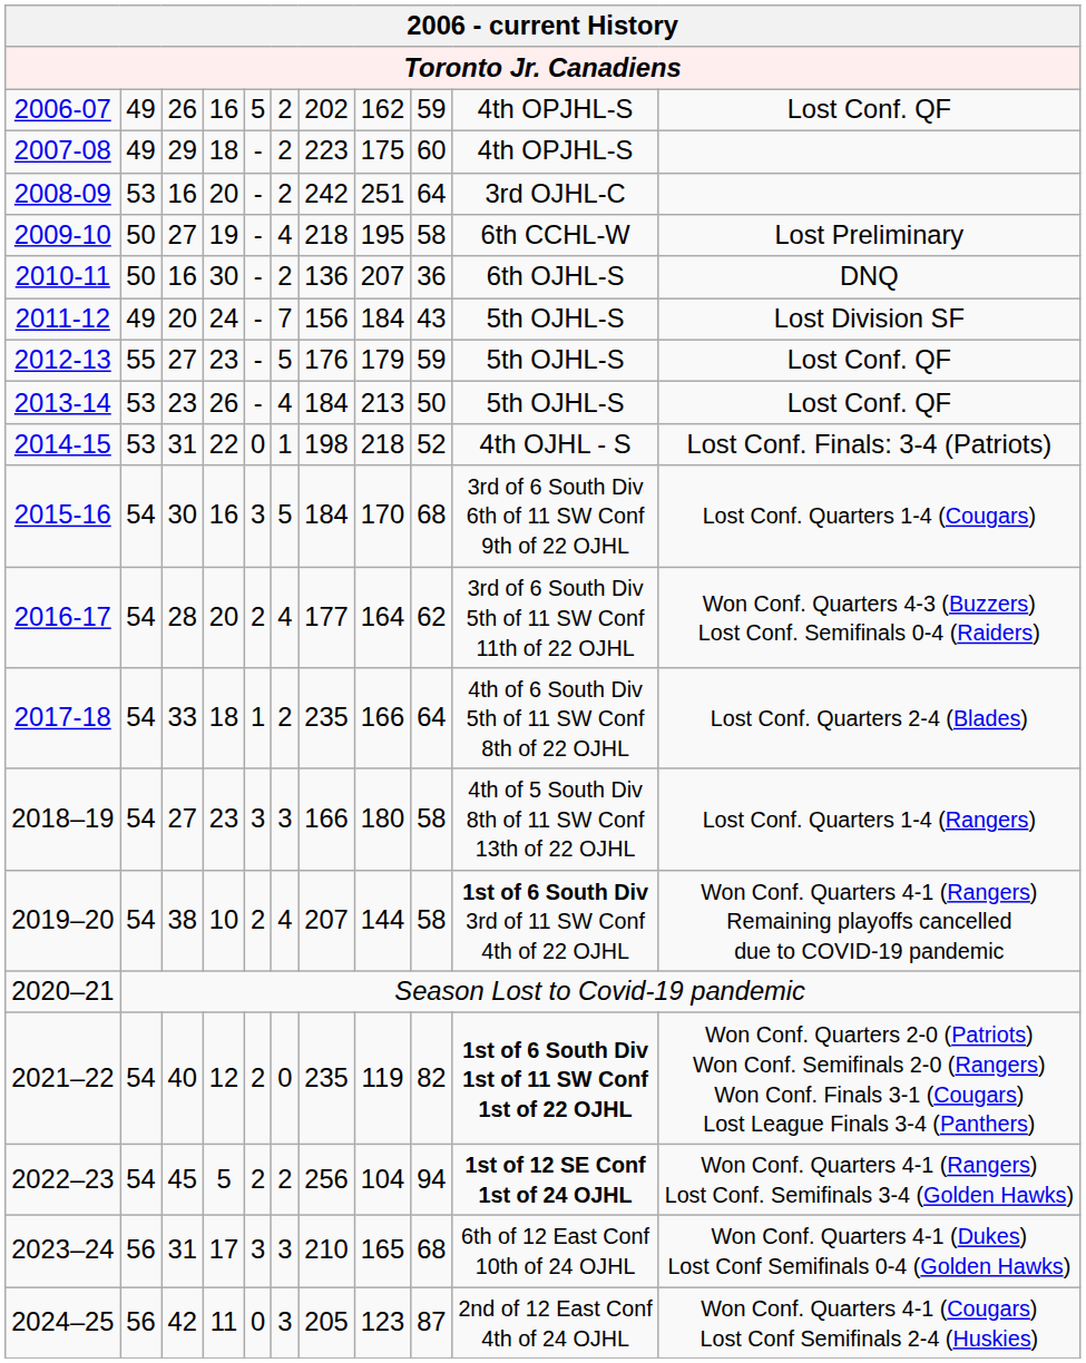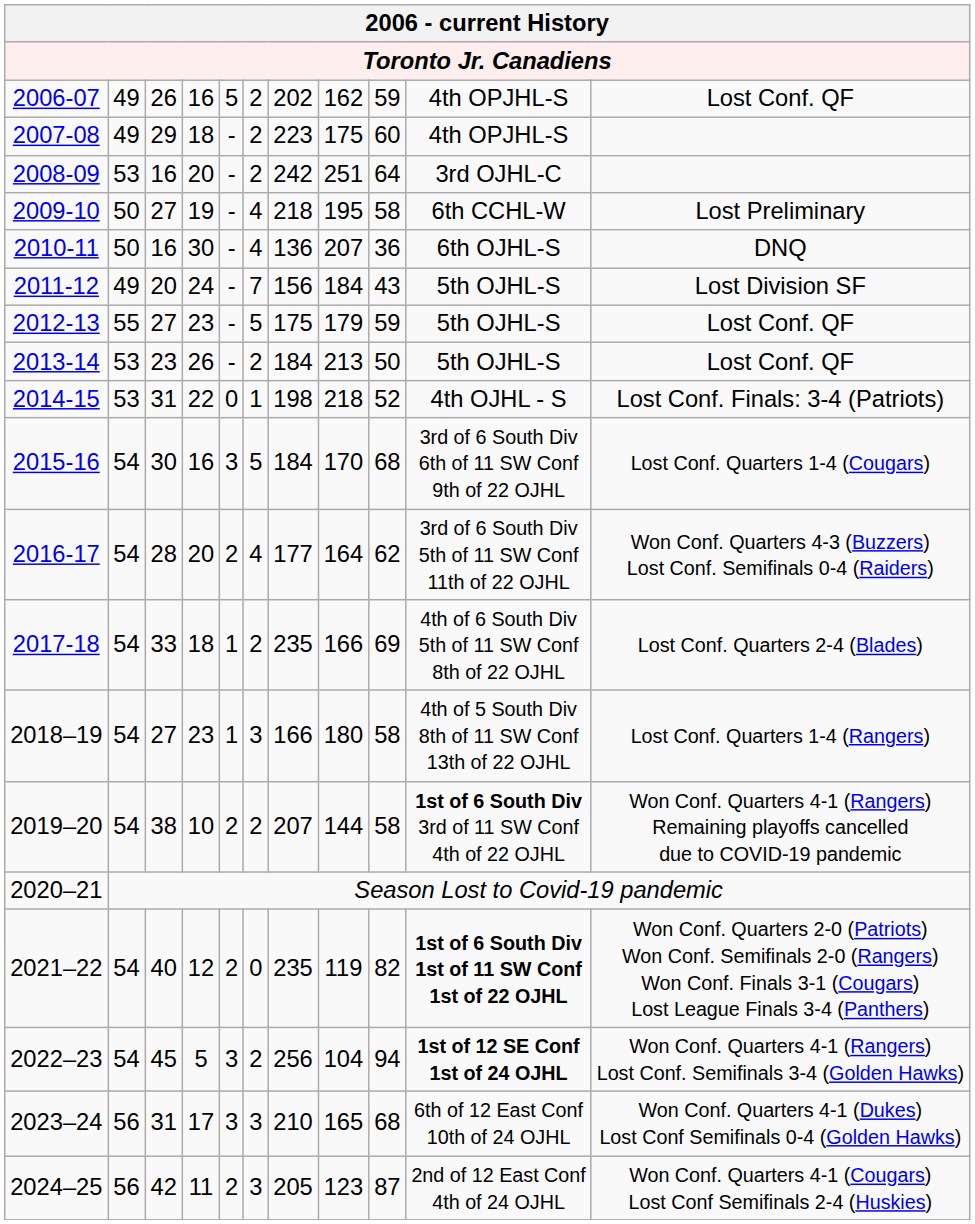2010-11 | column 6: 2 -> 4
2012-13 | column 7: 176 -> 175
2013-14 | column 6: 4 -> 2
2017-18 | column 9: 64 -> 69
2018–19 | column 5: 3 -> 1
2019–20 | column 6: 4 -> 2
2022–23 | column 5: 2 -> 3
2024–25 | column 5: 0 -> 2
